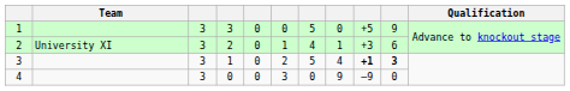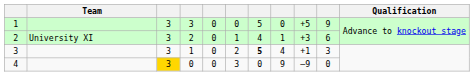row 4 | column 7: normal -> bold
row 4 | column 9: bold -> normal
row 4 | column 10: bold -> normal
row 5 | column 3: no background -> gold background
